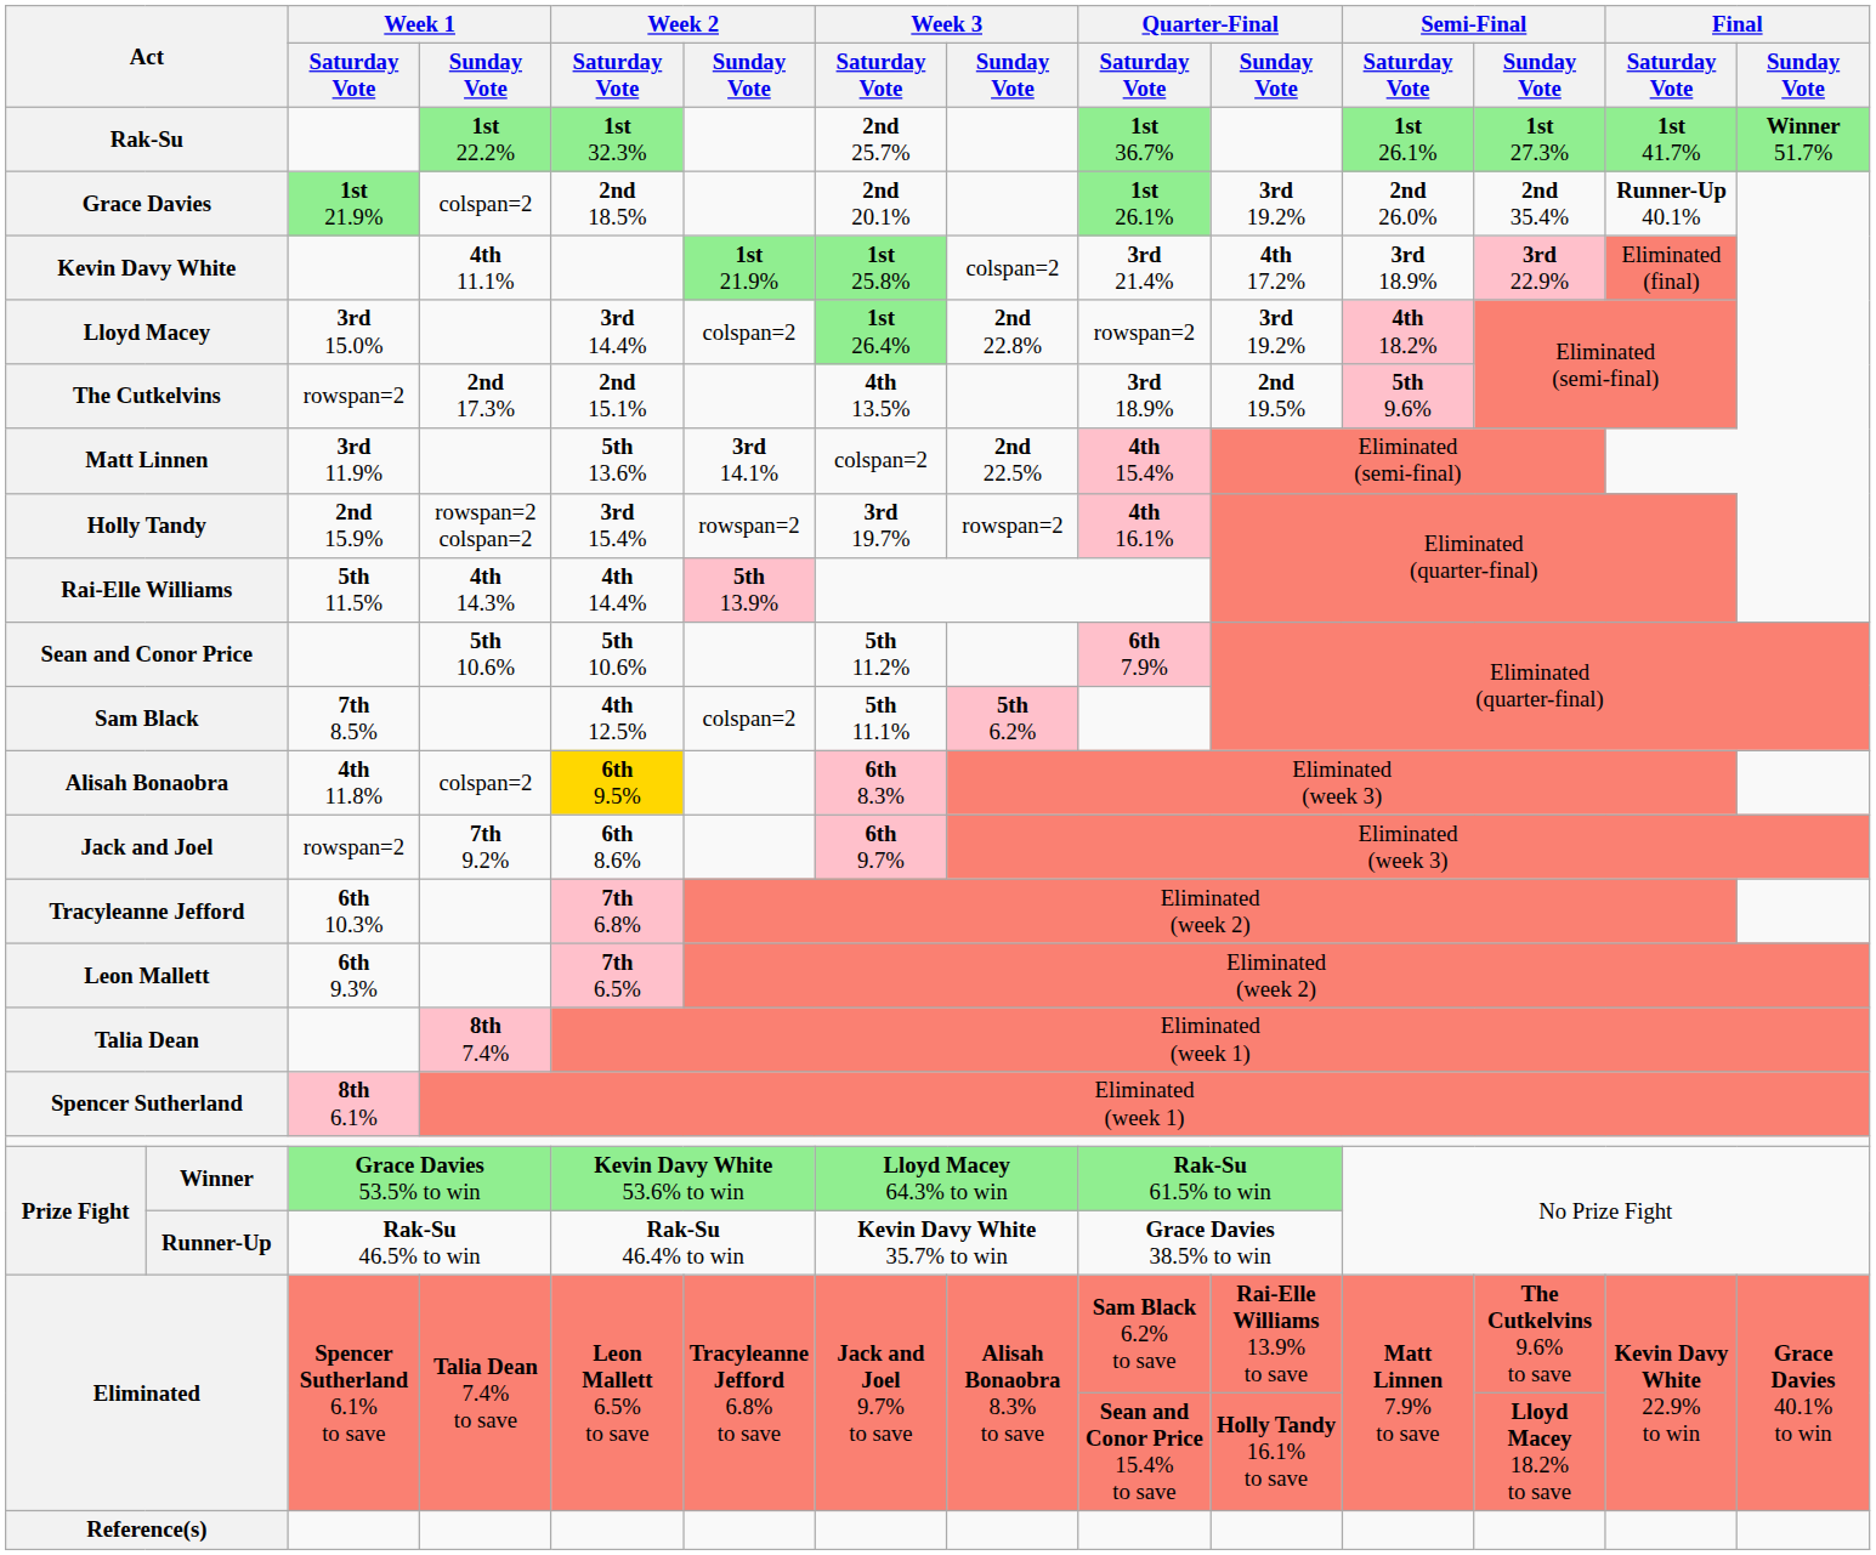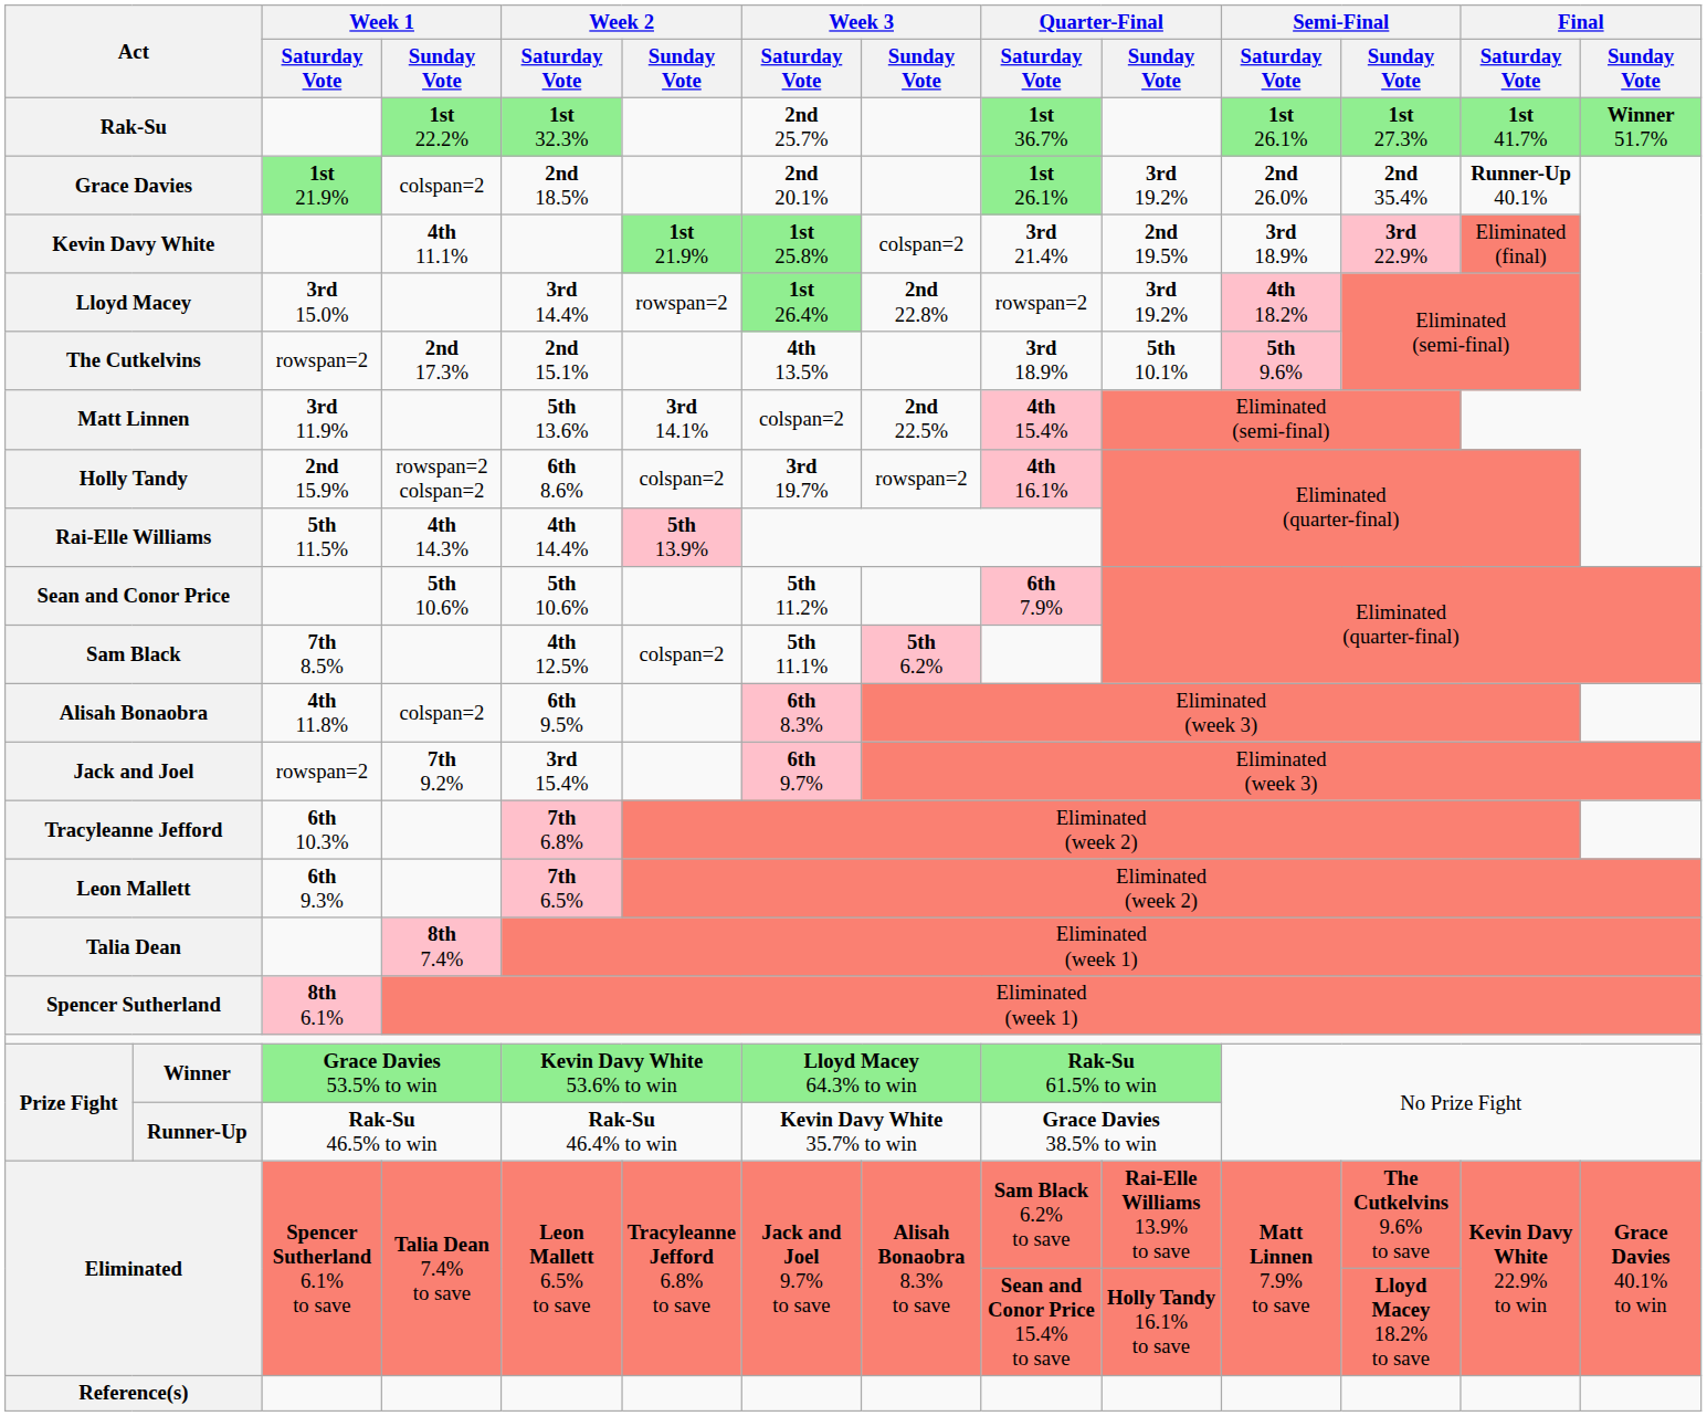Kevin Davy White | Quarter-Final / Sunday Vote: 4th 17.2% -> 2nd 19.5%
Lloyd Macey | Week 2 / Sunday Vote: colspan=2 -> rowspan=2
The Cutkelvins | Quarter-Final / Sunday Vote: 2nd 19.5% -> 5th 10.1%
Holly Tandy | Week 2 / Saturday Vote: 3rd 15.4% -> 6th 8.6%
Holly Tandy | Week 2 / Sunday Vote: rowspan=2 -> colspan=2
Alisah Bonaobra | Week 2 / Saturday Vote: gold background -> no background
Jack and Joel | Week 2 / Saturday Vote: 6th 8.6% -> 3rd 15.4%
